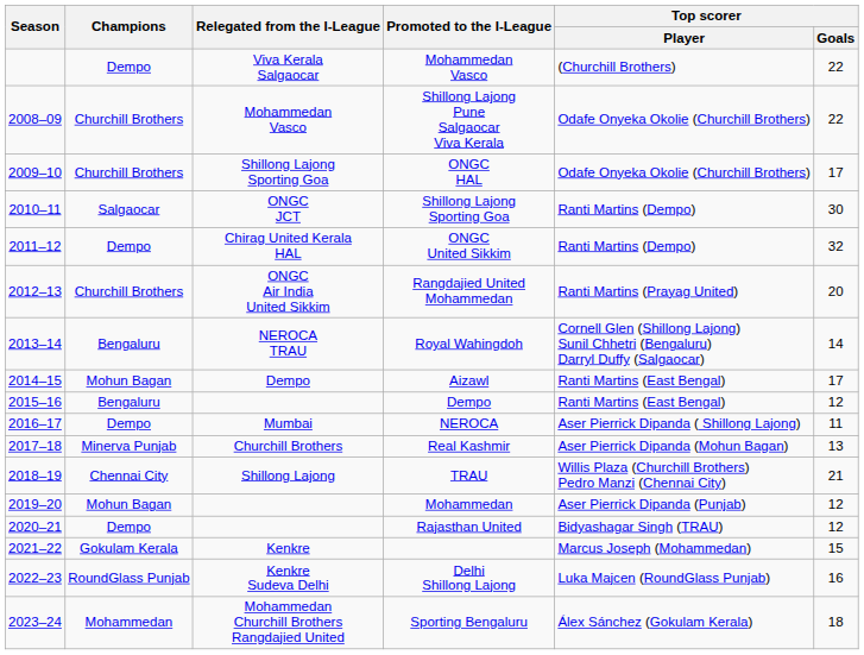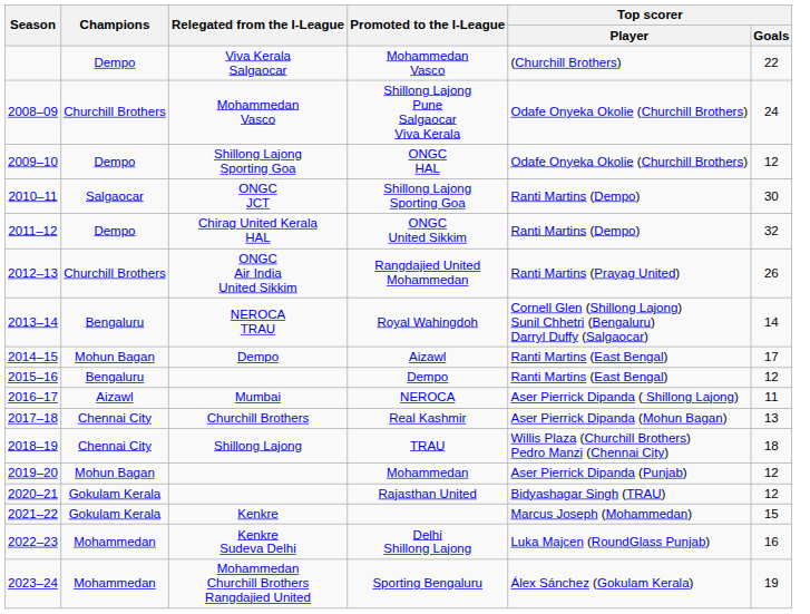Shillong Lajong Pune Salgaocar Viva Kerala | Top scorer / Goals: 22 -> 24
ONGC HAL | Champions: Churchill Brothers -> Dempo
ONGC HAL | Top scorer / Goals: 17 -> 12
Rangdajied United Mohammedan | Top scorer / Goals: 20 -> 26
NEROCA | Champions: Dempo -> Aizawl
Real Kashmir | Champions: Minerva Punjab -> Chennai City
TRAU | Top scorer / Goals: 21 -> 18
Rajasthan United | Champions: Dempo -> Gokulam Kerala
Delhi Shillong Lajong | Champions: RoundGlass Punjab -> Mohammedan
Sporting Bengaluru | Top scorer / Goals: 18 -> 19
